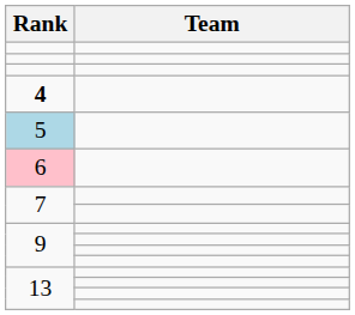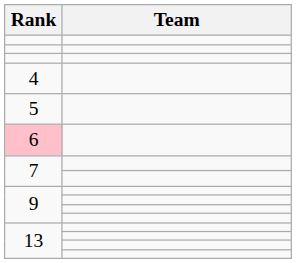row 5 | Rank: bold -> normal
row 6 | Rank: lightblue background -> no background
